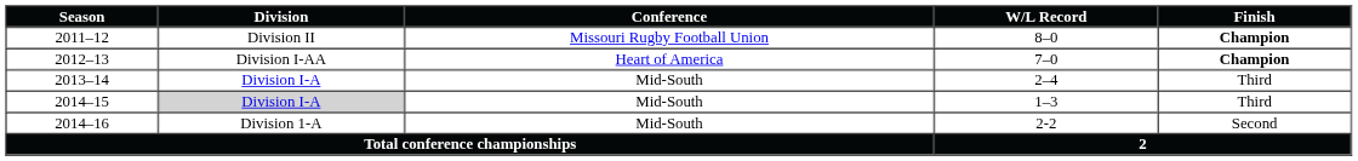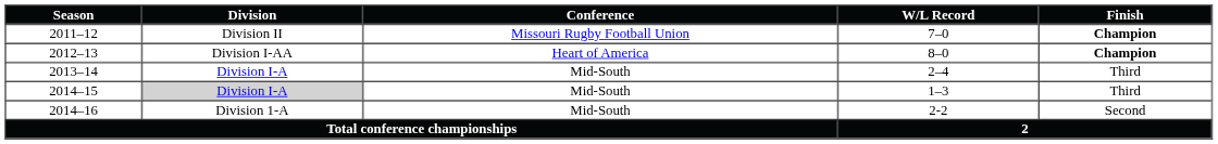2011–12 | W/L Record: 8–0 -> 7–0
2012–13 | W/L Record: 7–0 -> 8–0
